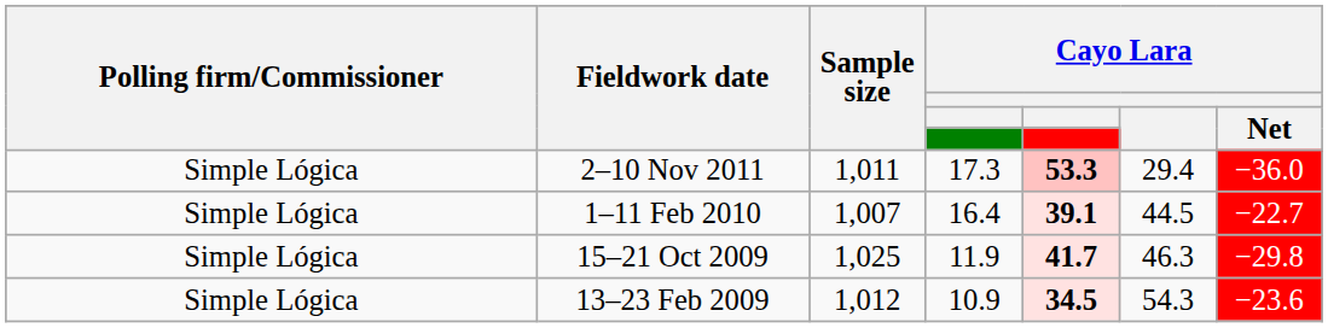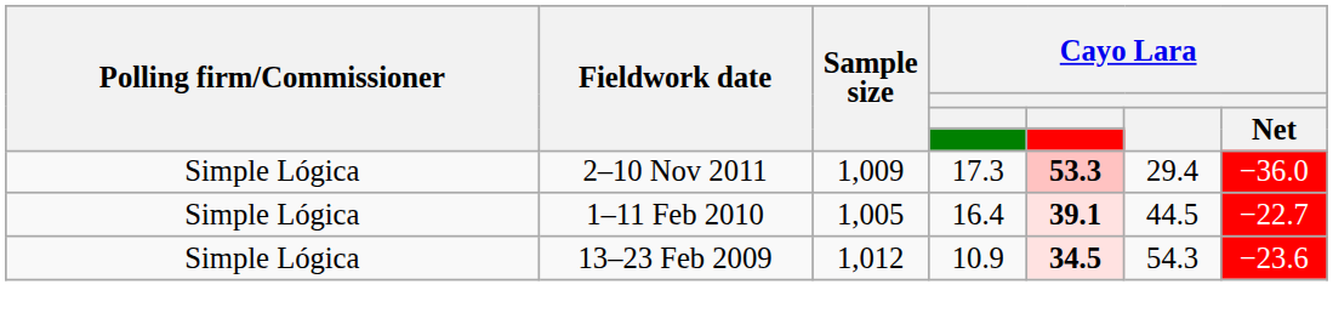2–10 Nov 2011 | Sample size: 1,011 -> 1,009
1–11 Feb 2010 | Sample size: 1,007 -> 1,005
- row: Simple Lógica | 15–21 Oct 2009 | 1,025 | 11.9 | 41.7 | 46.3 | −29.8
